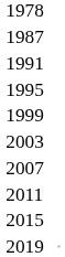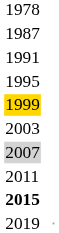1999 | column 1: no background -> gold background
2007 | column 1: no background -> lightgrey background
2015 | column 1: normal -> bold
